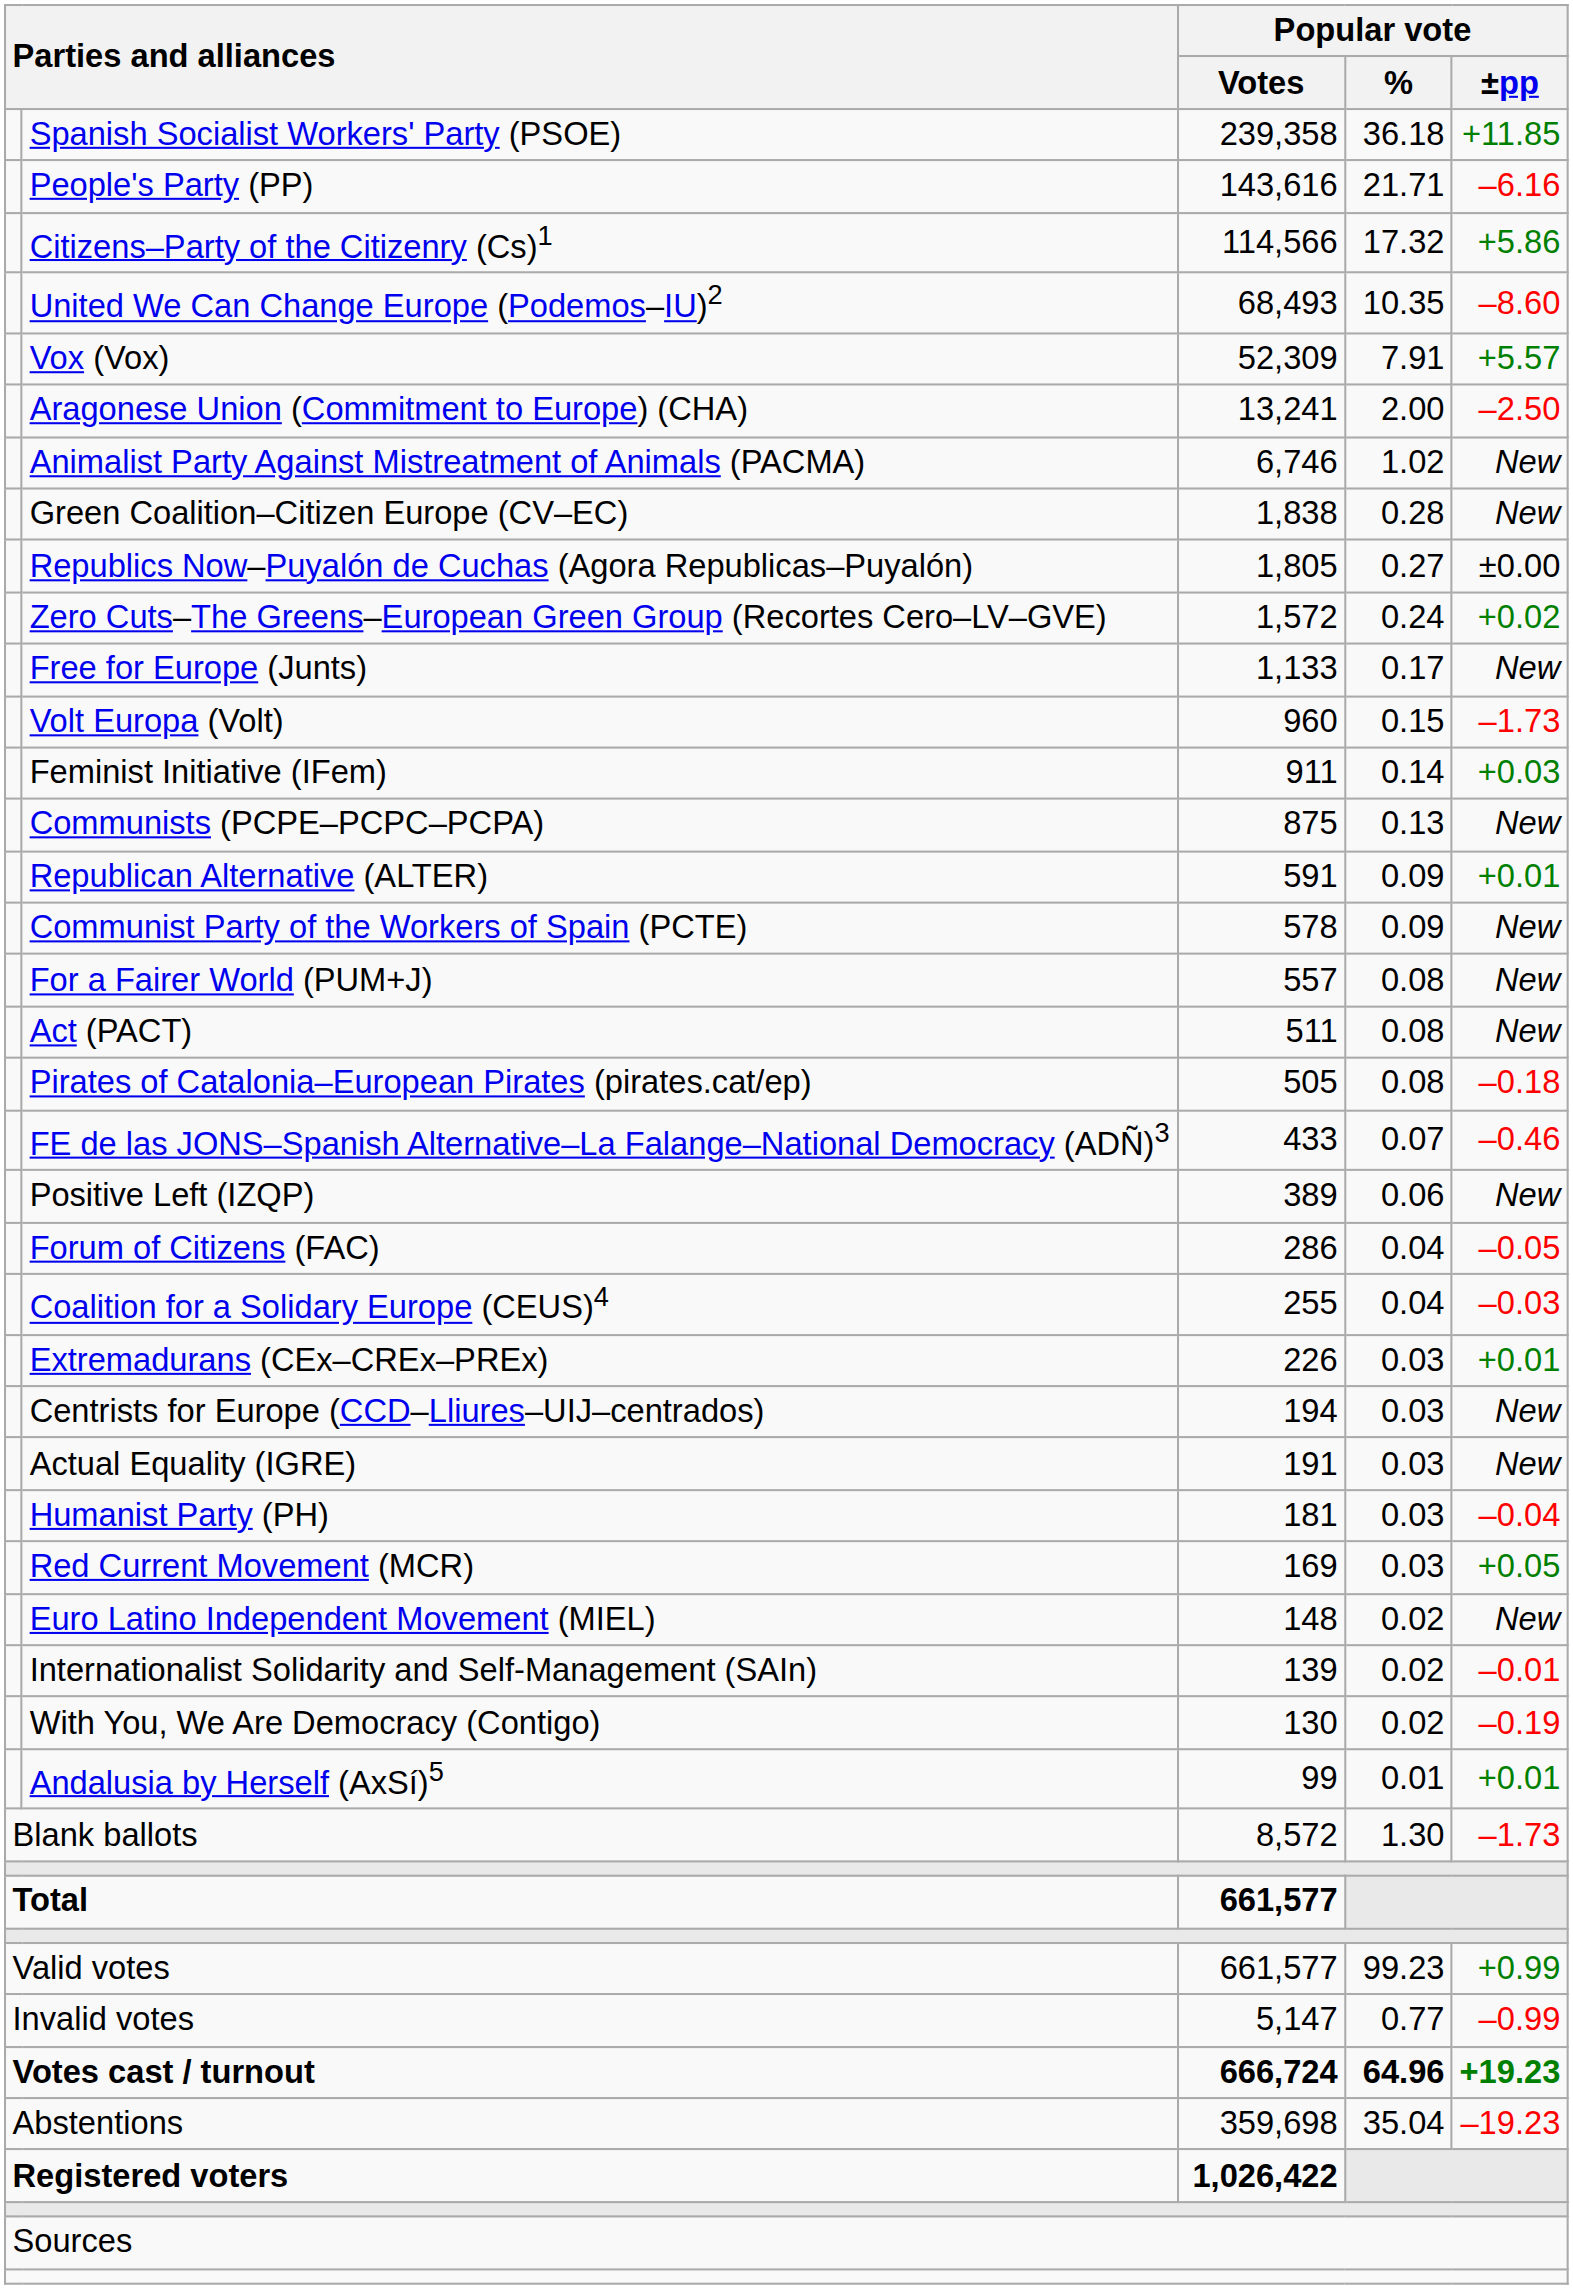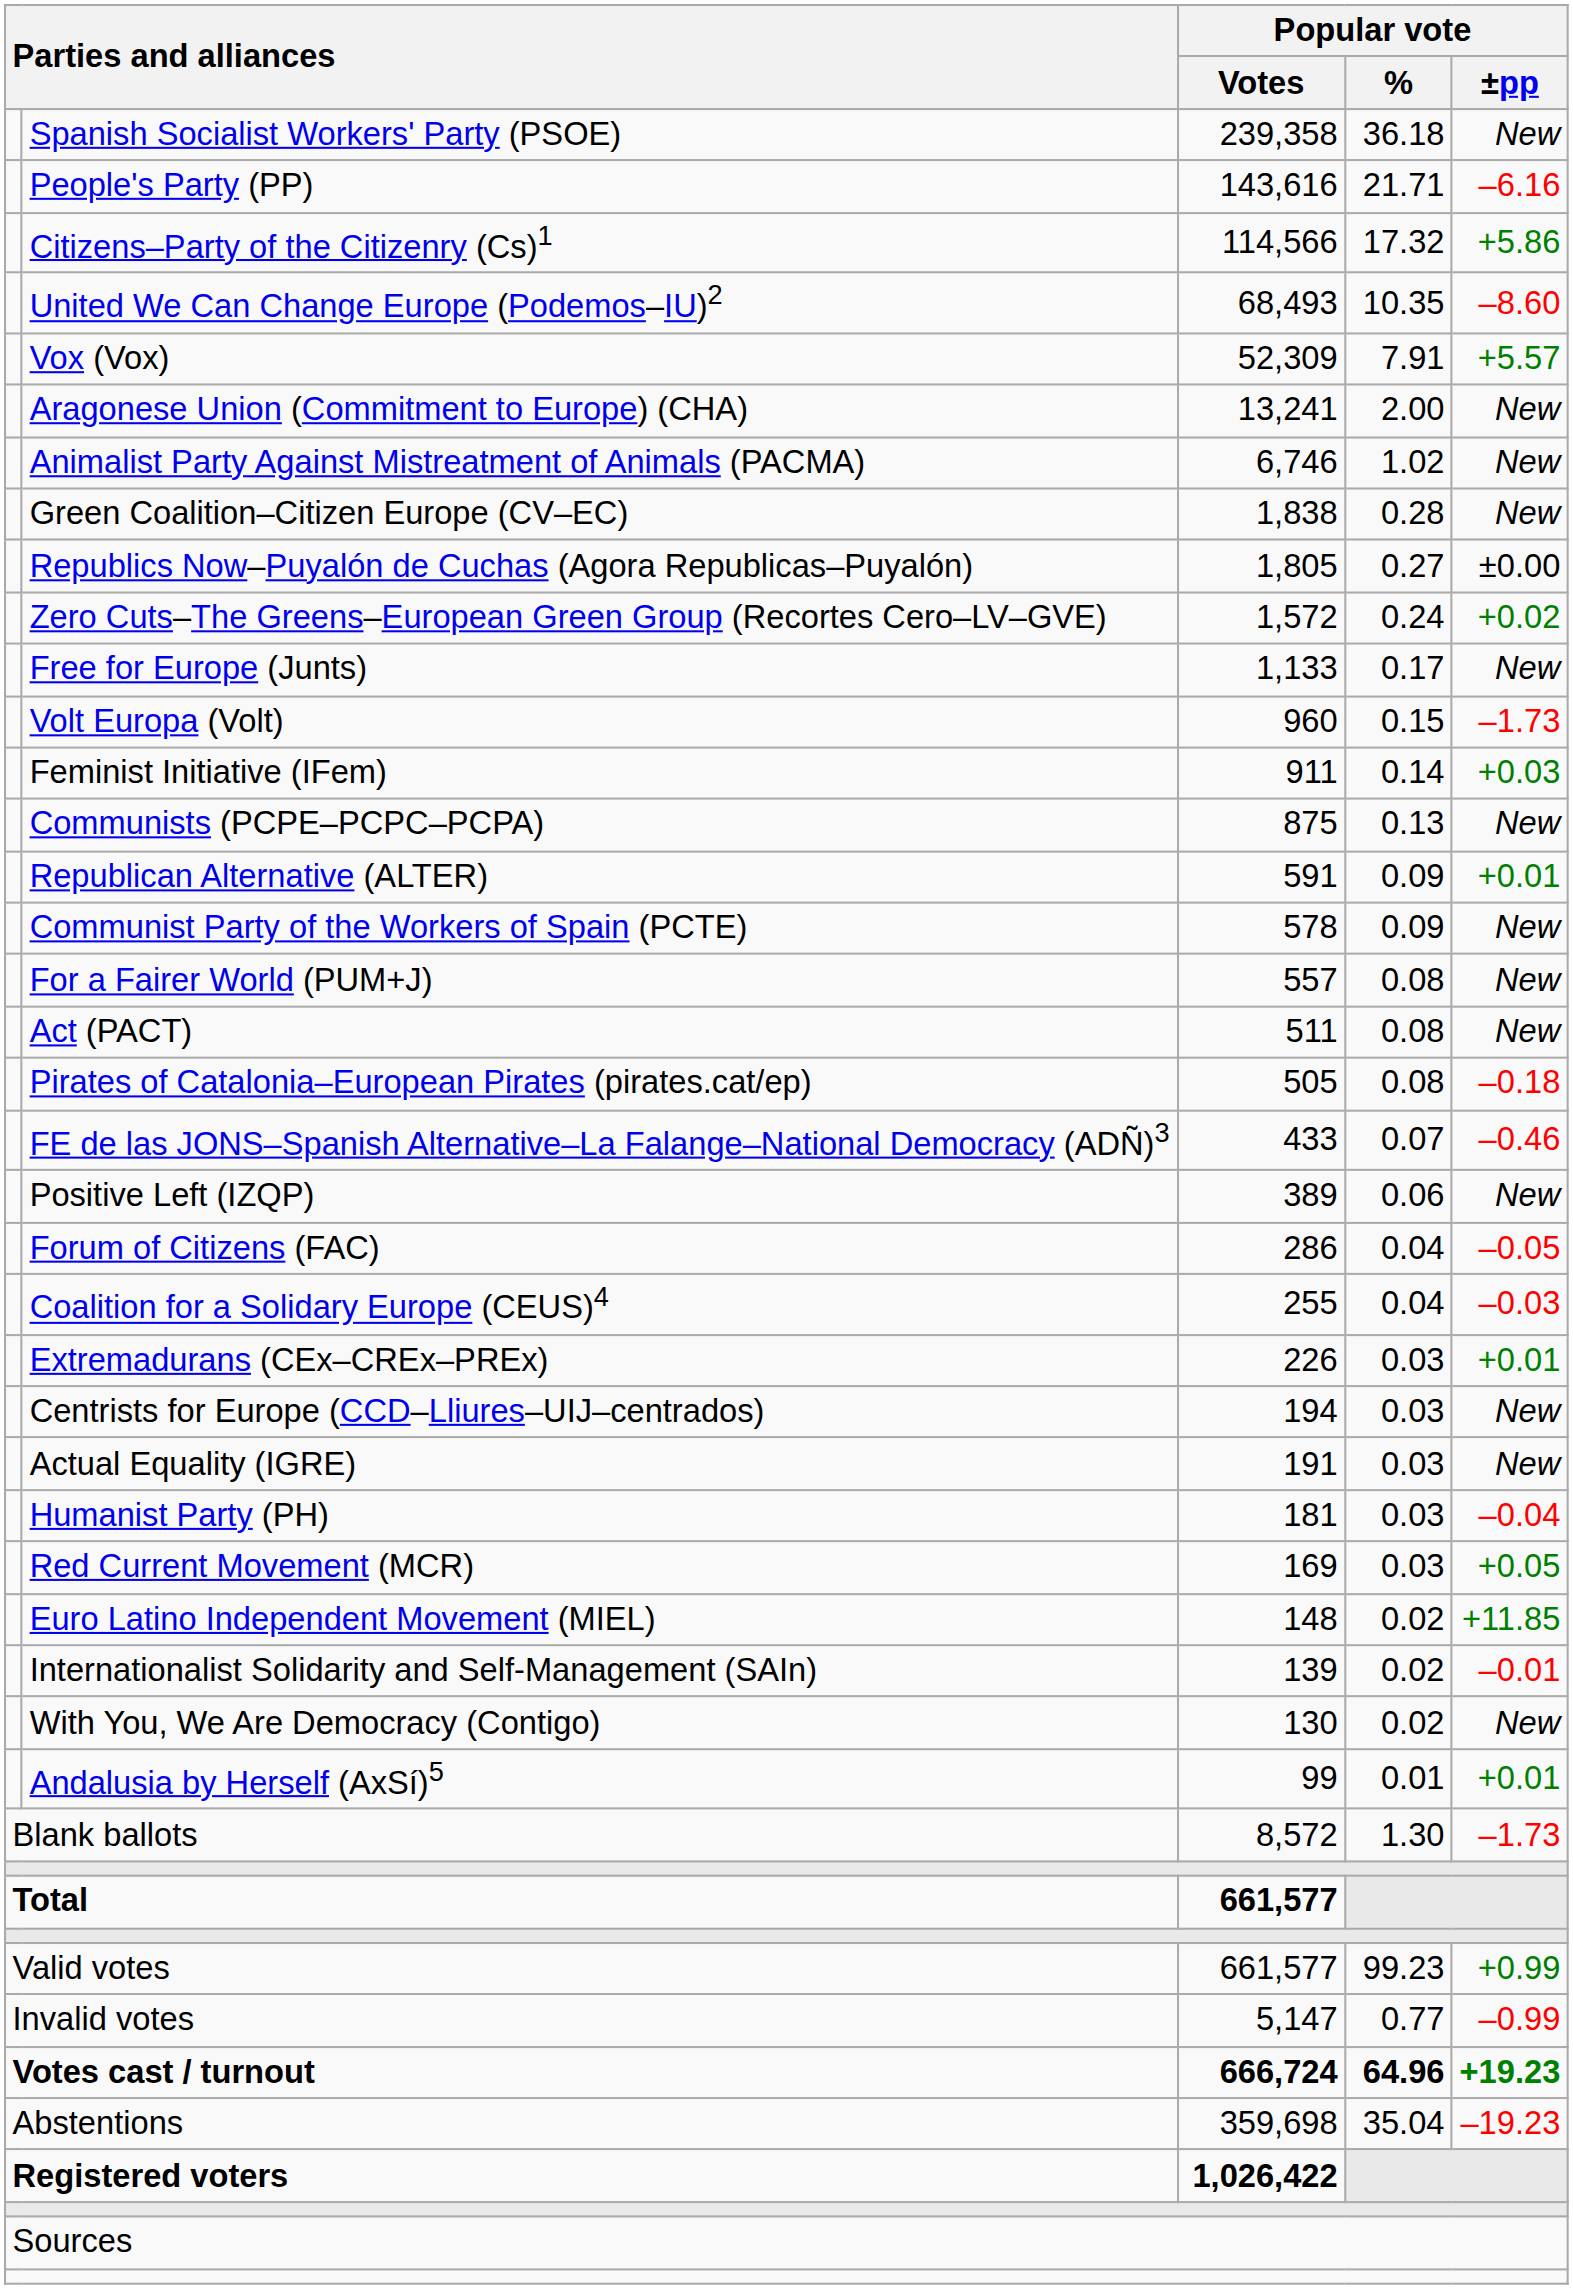Spanish Socialist Workers' Party (PSOE) | Popular vote / ±pp: +11.85 -> New
Aragonese Union (Commitment to Europe) (CHA) | Popular vote / ±pp: –2.50 -> New
Euro Latino Independent Movement (MIEL) | Popular vote / ±pp: New -> +11.85
With You, We Are Democracy (Contigo) | Popular vote / ±pp: –0.19 -> New
